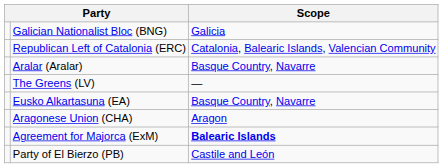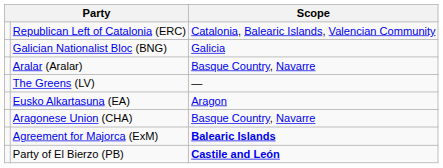rows swapped: Republican Left of Catalonia (ERC) <-> Galician Nationalist Bloc (BNG)
Eusko Alkartasuna (EA) | Scope: Basque Country, Navarre -> Aragon
Aragonese Union (CHA) | Scope: Aragon -> Basque Country, Navarre
Party of El Bierzo (PB) | Scope: normal -> bold
